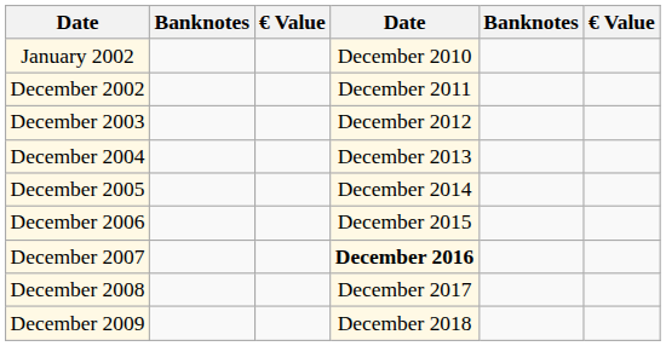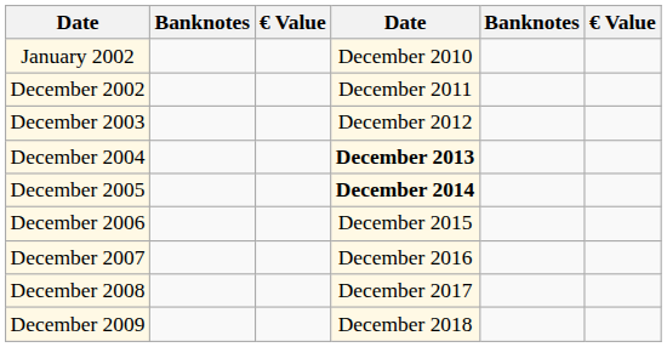December 2004 | column 4: normal -> bold
December 2005 | column 4: normal -> bold
December 2007 | column 4: bold -> normal
